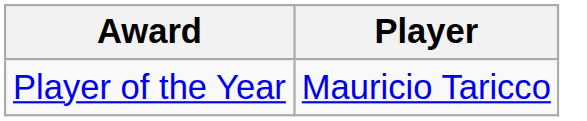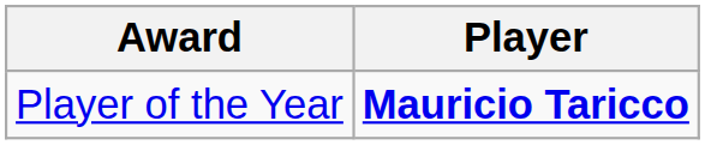Player of the Year | Player: normal -> bold
